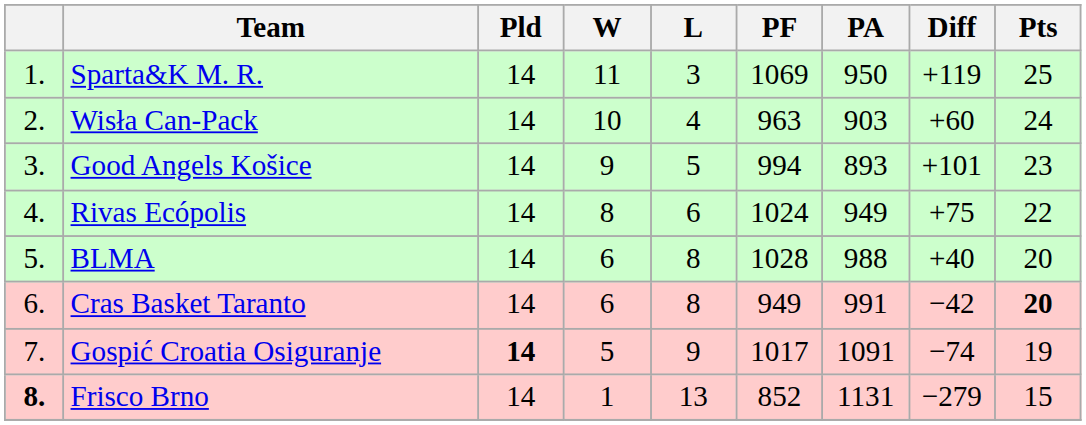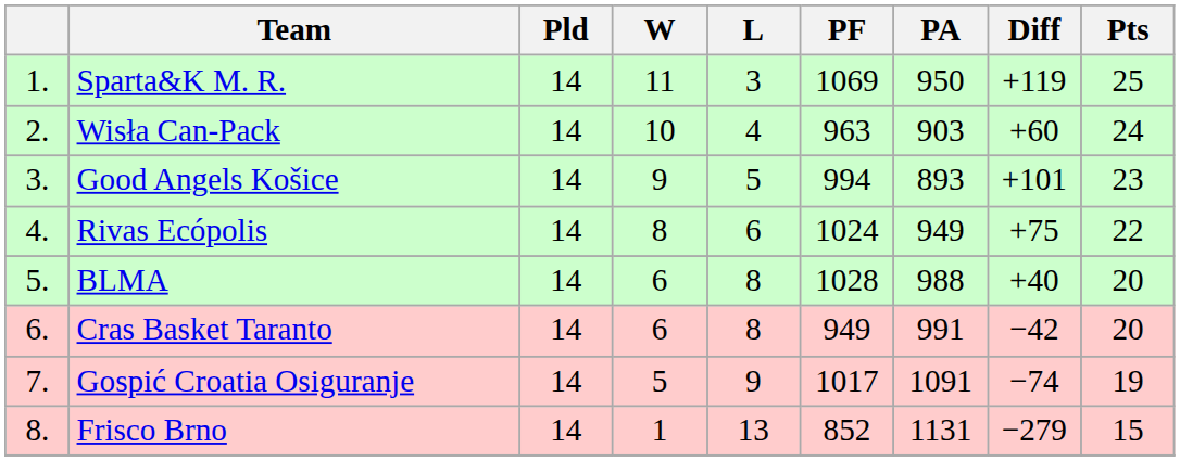Cras Basket Taranto | Pts: bold -> normal
Gospić Croatia Osiguranje | Pld: bold -> normal
Frisco Brno | column 1: bold -> normal
